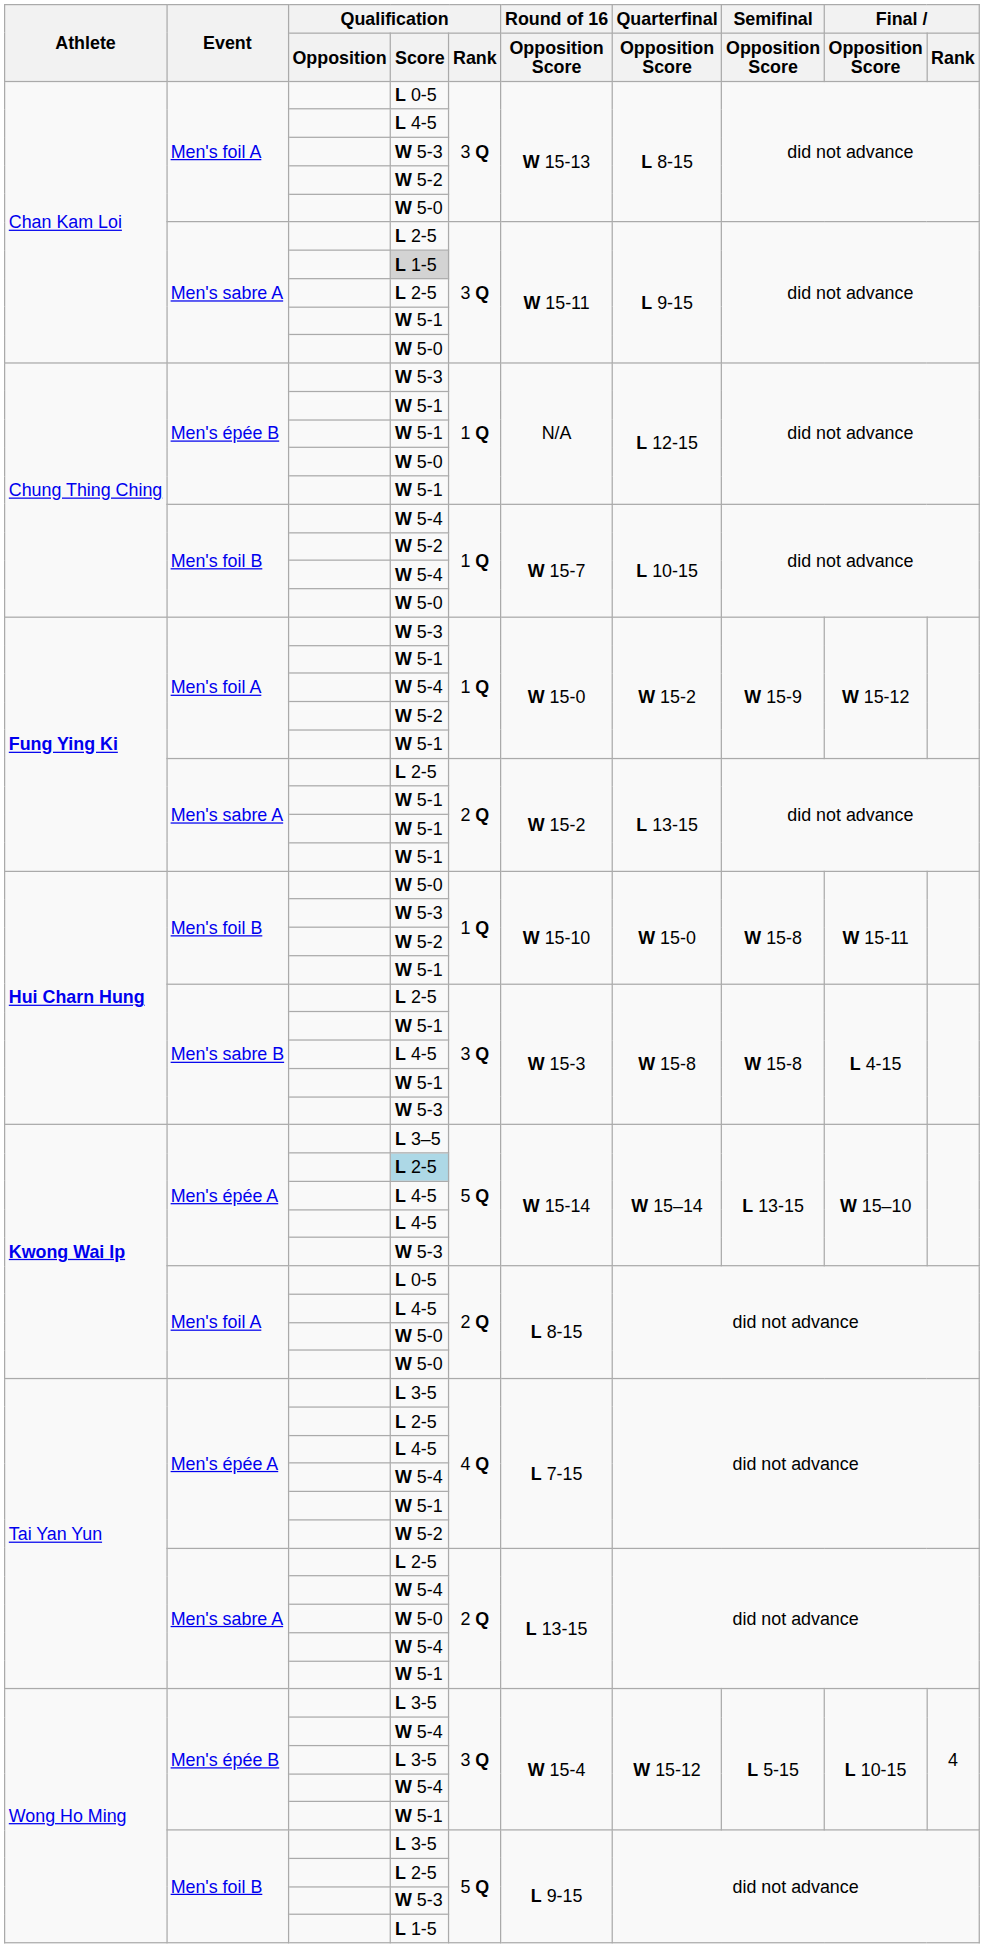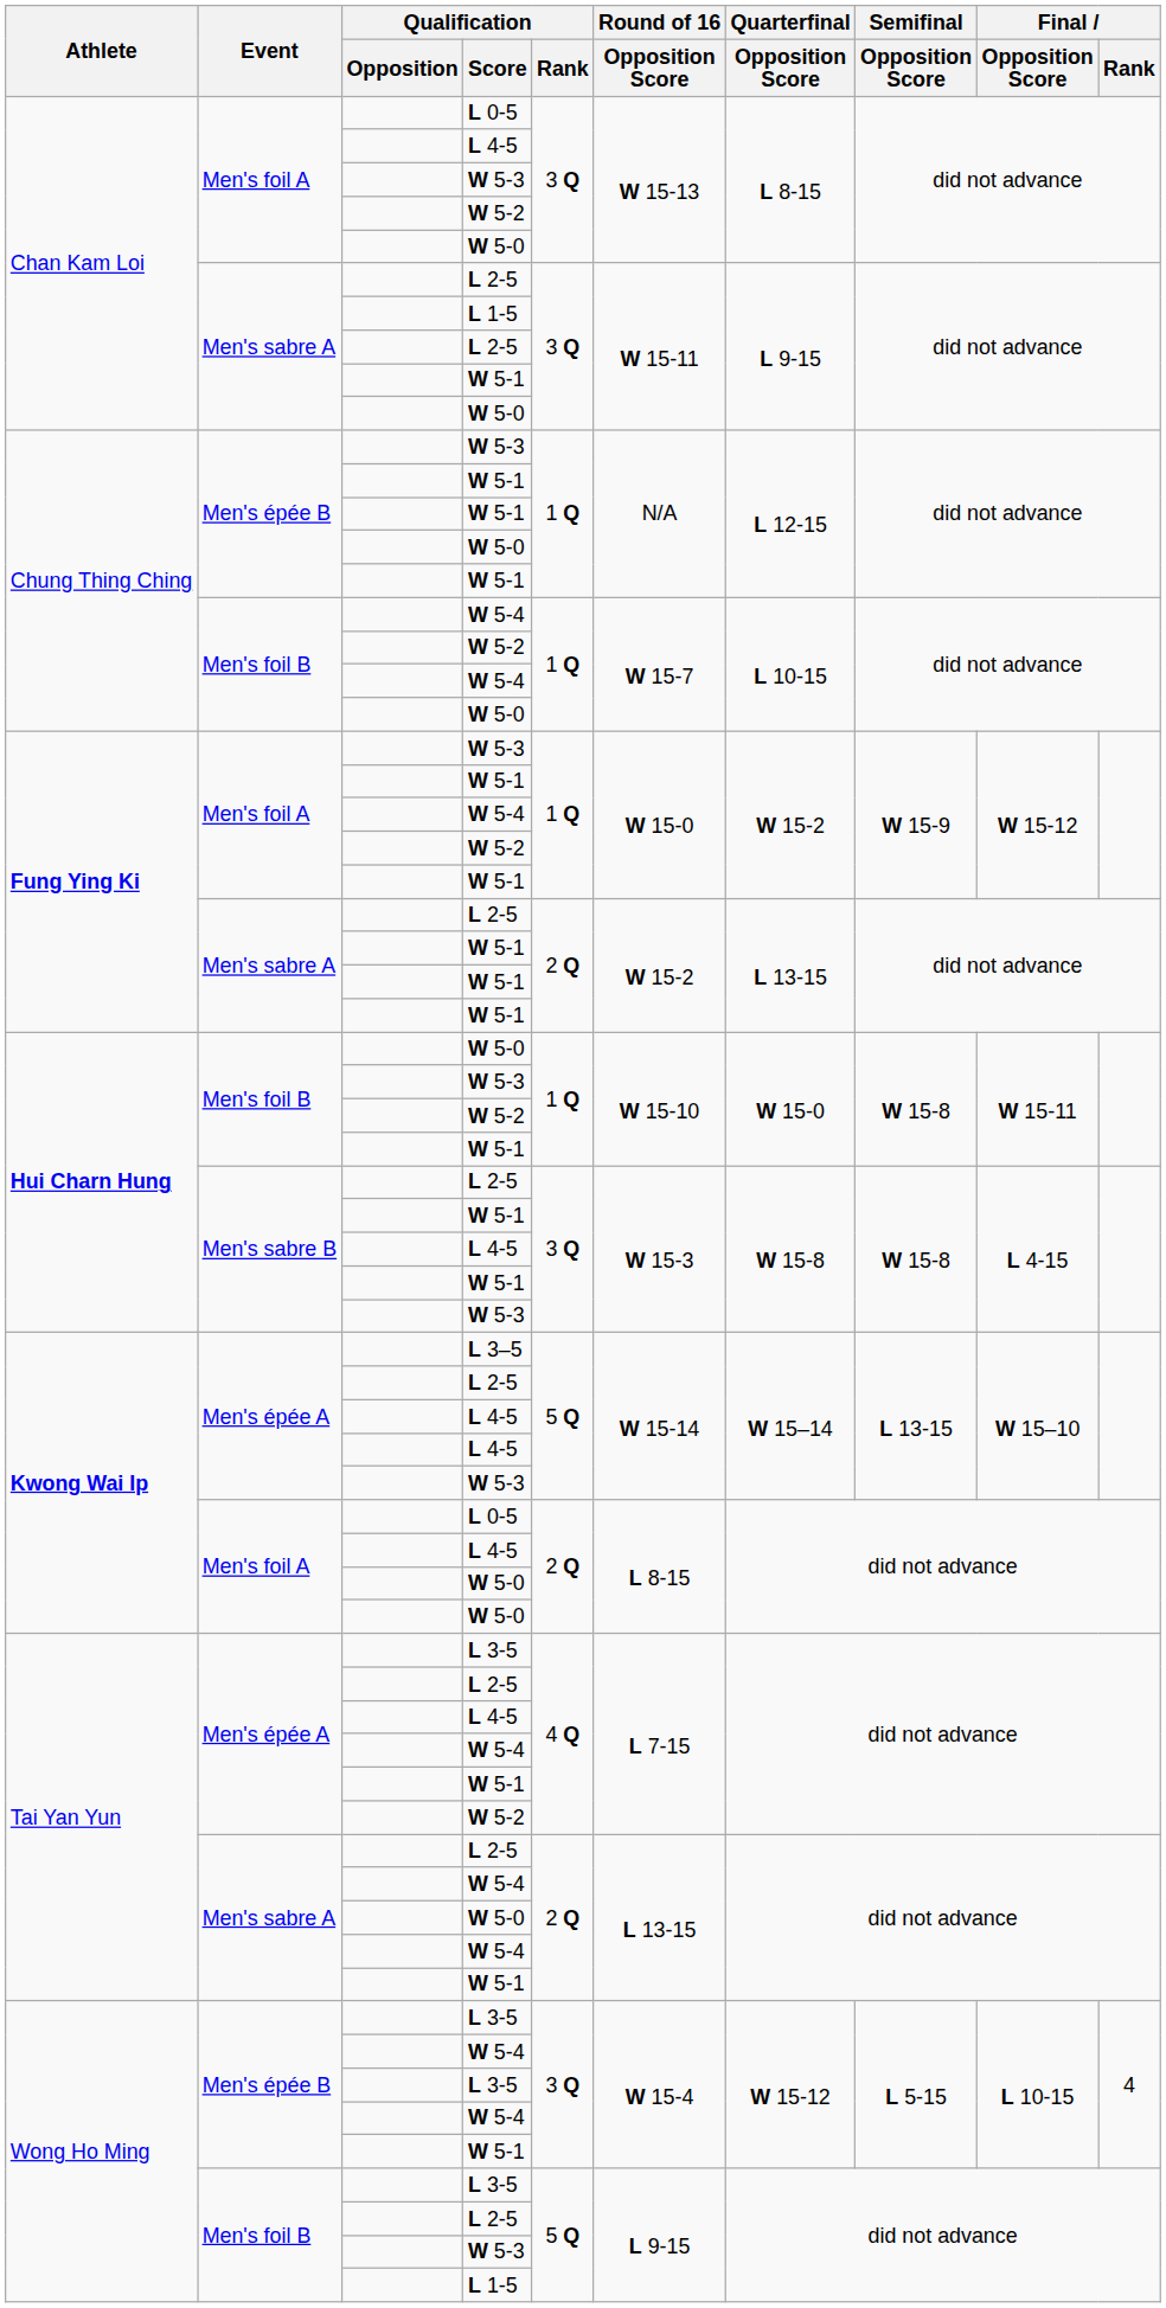Chan Kam Loi / L 1-5 | Qualification / Score: lightgrey background -> no background
Kwong Wai Ip / L 2-5 | Qualification / Score: lightblue background -> no background
